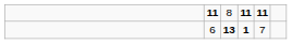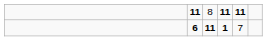row 2 | column 2: normal -> bold
row 2 | column 3: 13 -> 11
